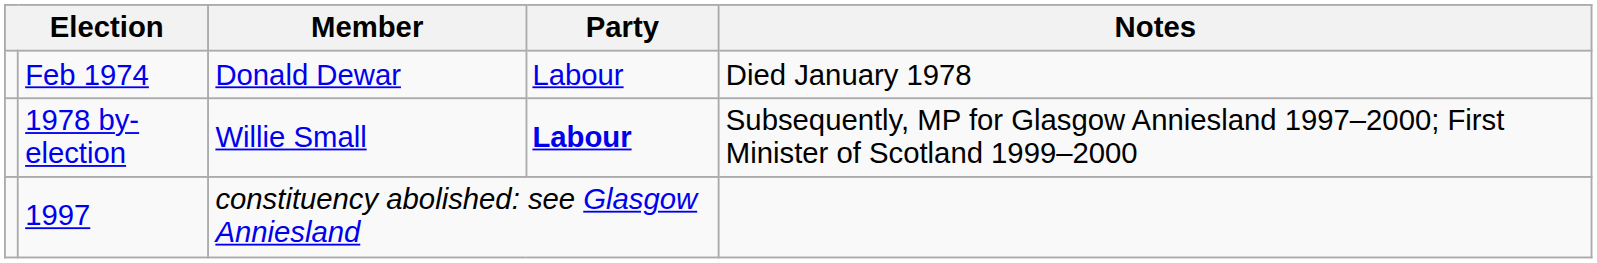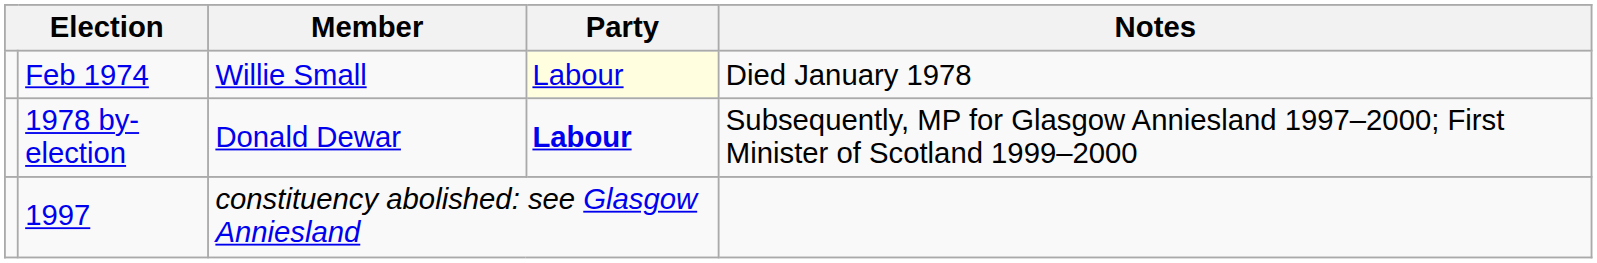Feb 1974 | Member: Donald Dewar -> Willie Small
Feb 1974 | Party: no background -> lightyellow background
1978 by-election | Member: Willie Small -> Donald Dewar
